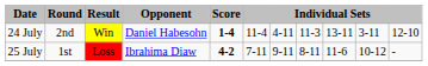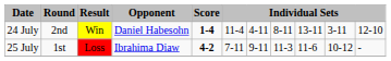24 July | column 8: 11-3 -> 8-11
25 July | column 8: 8-11 -> 11-3
